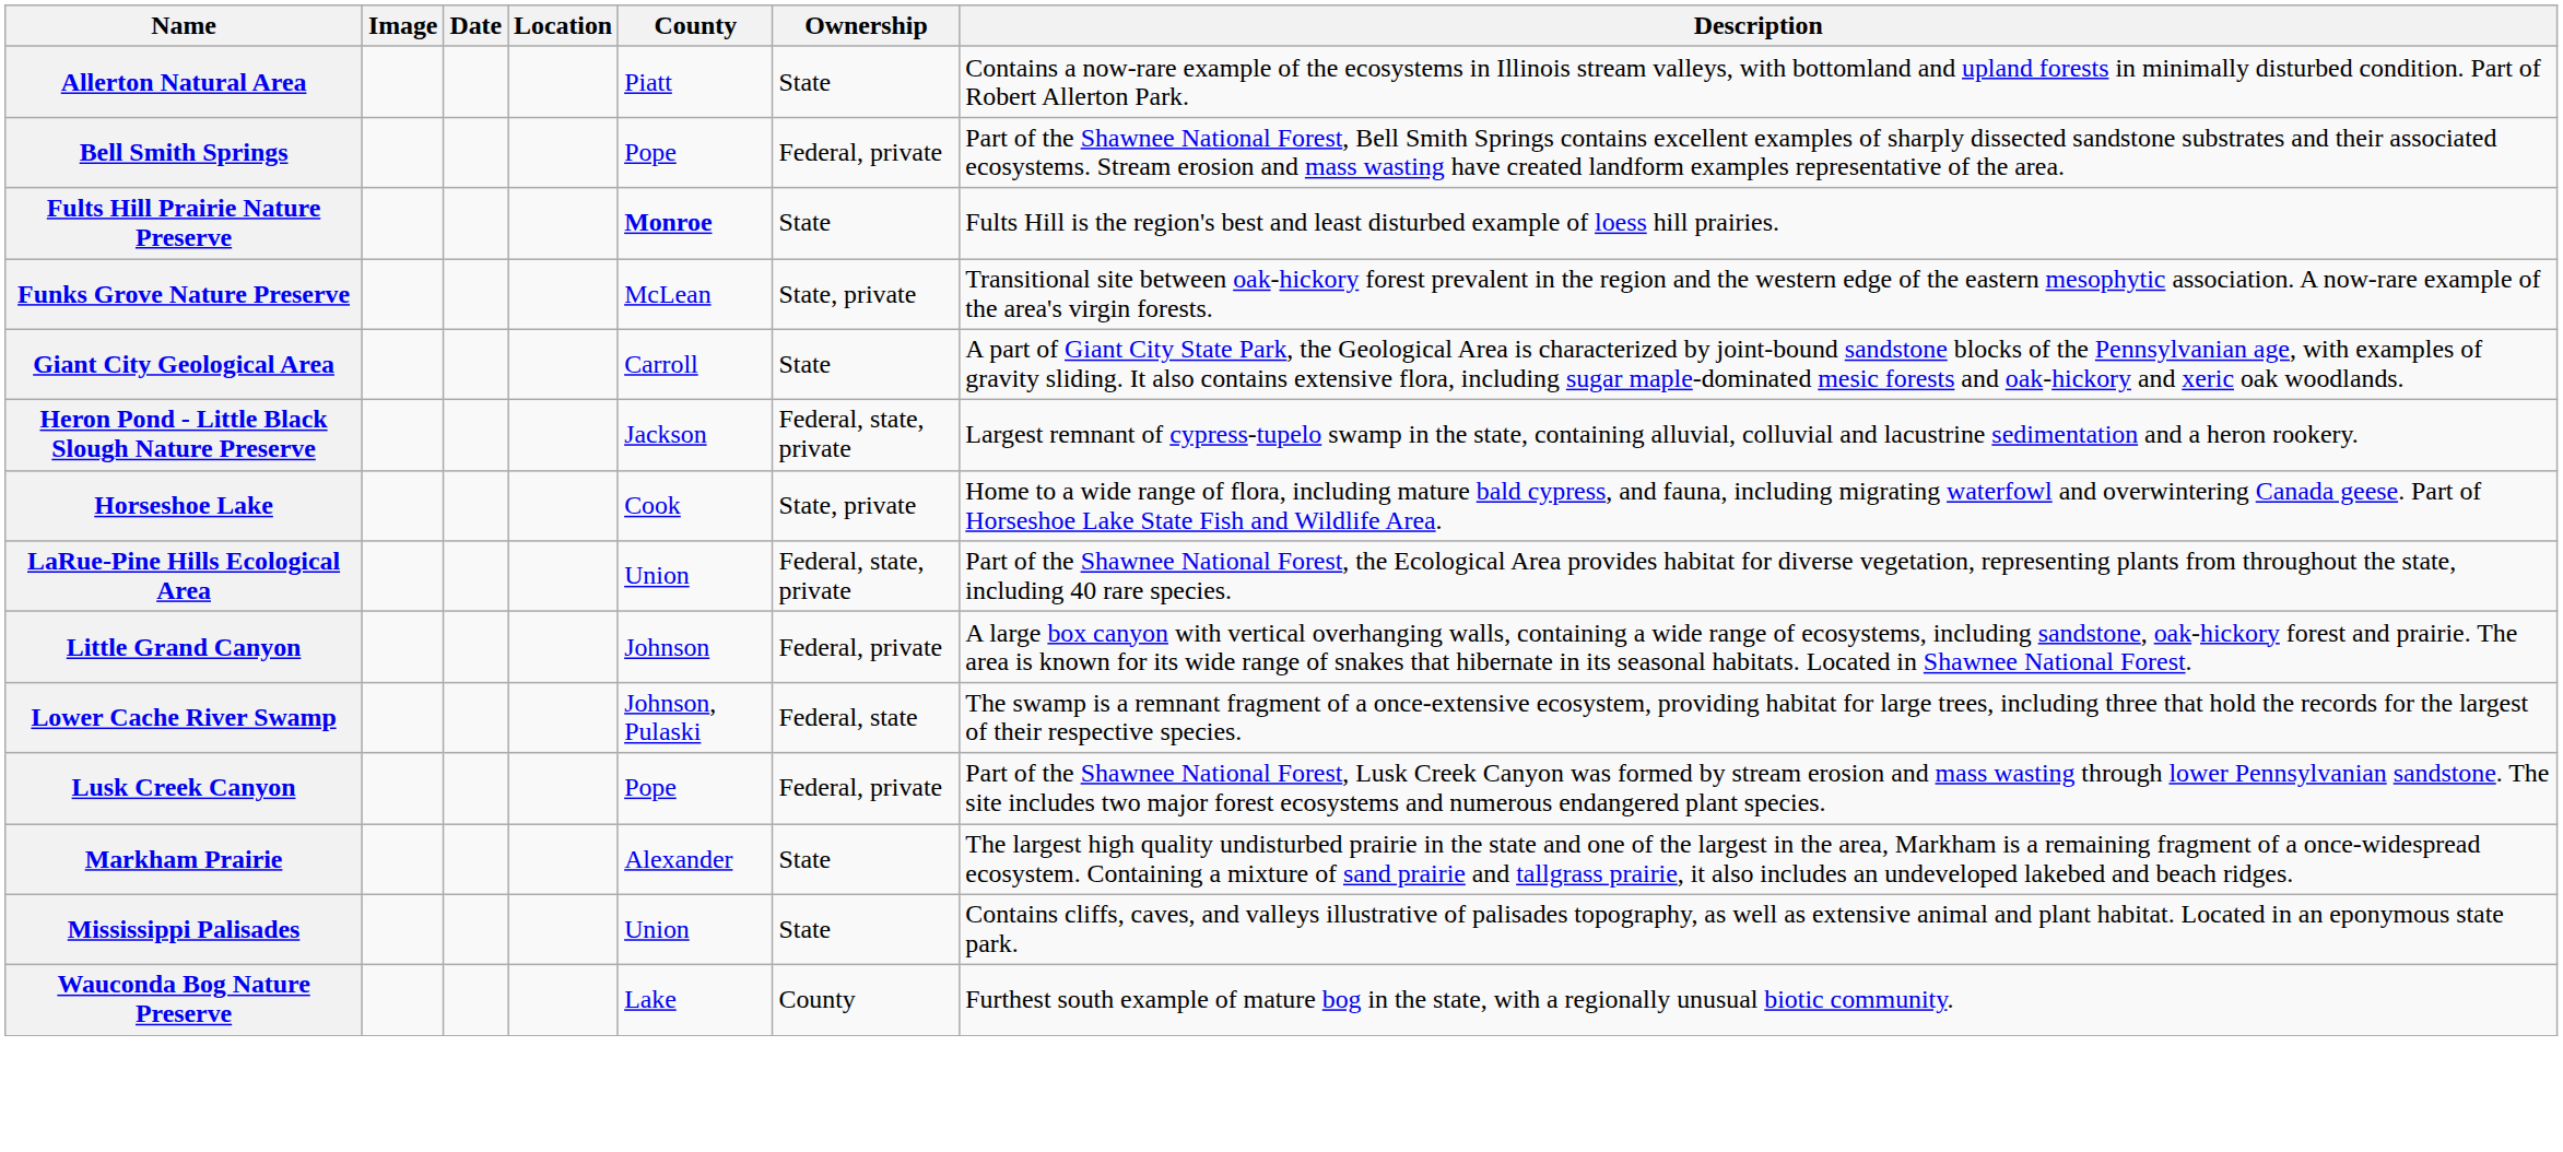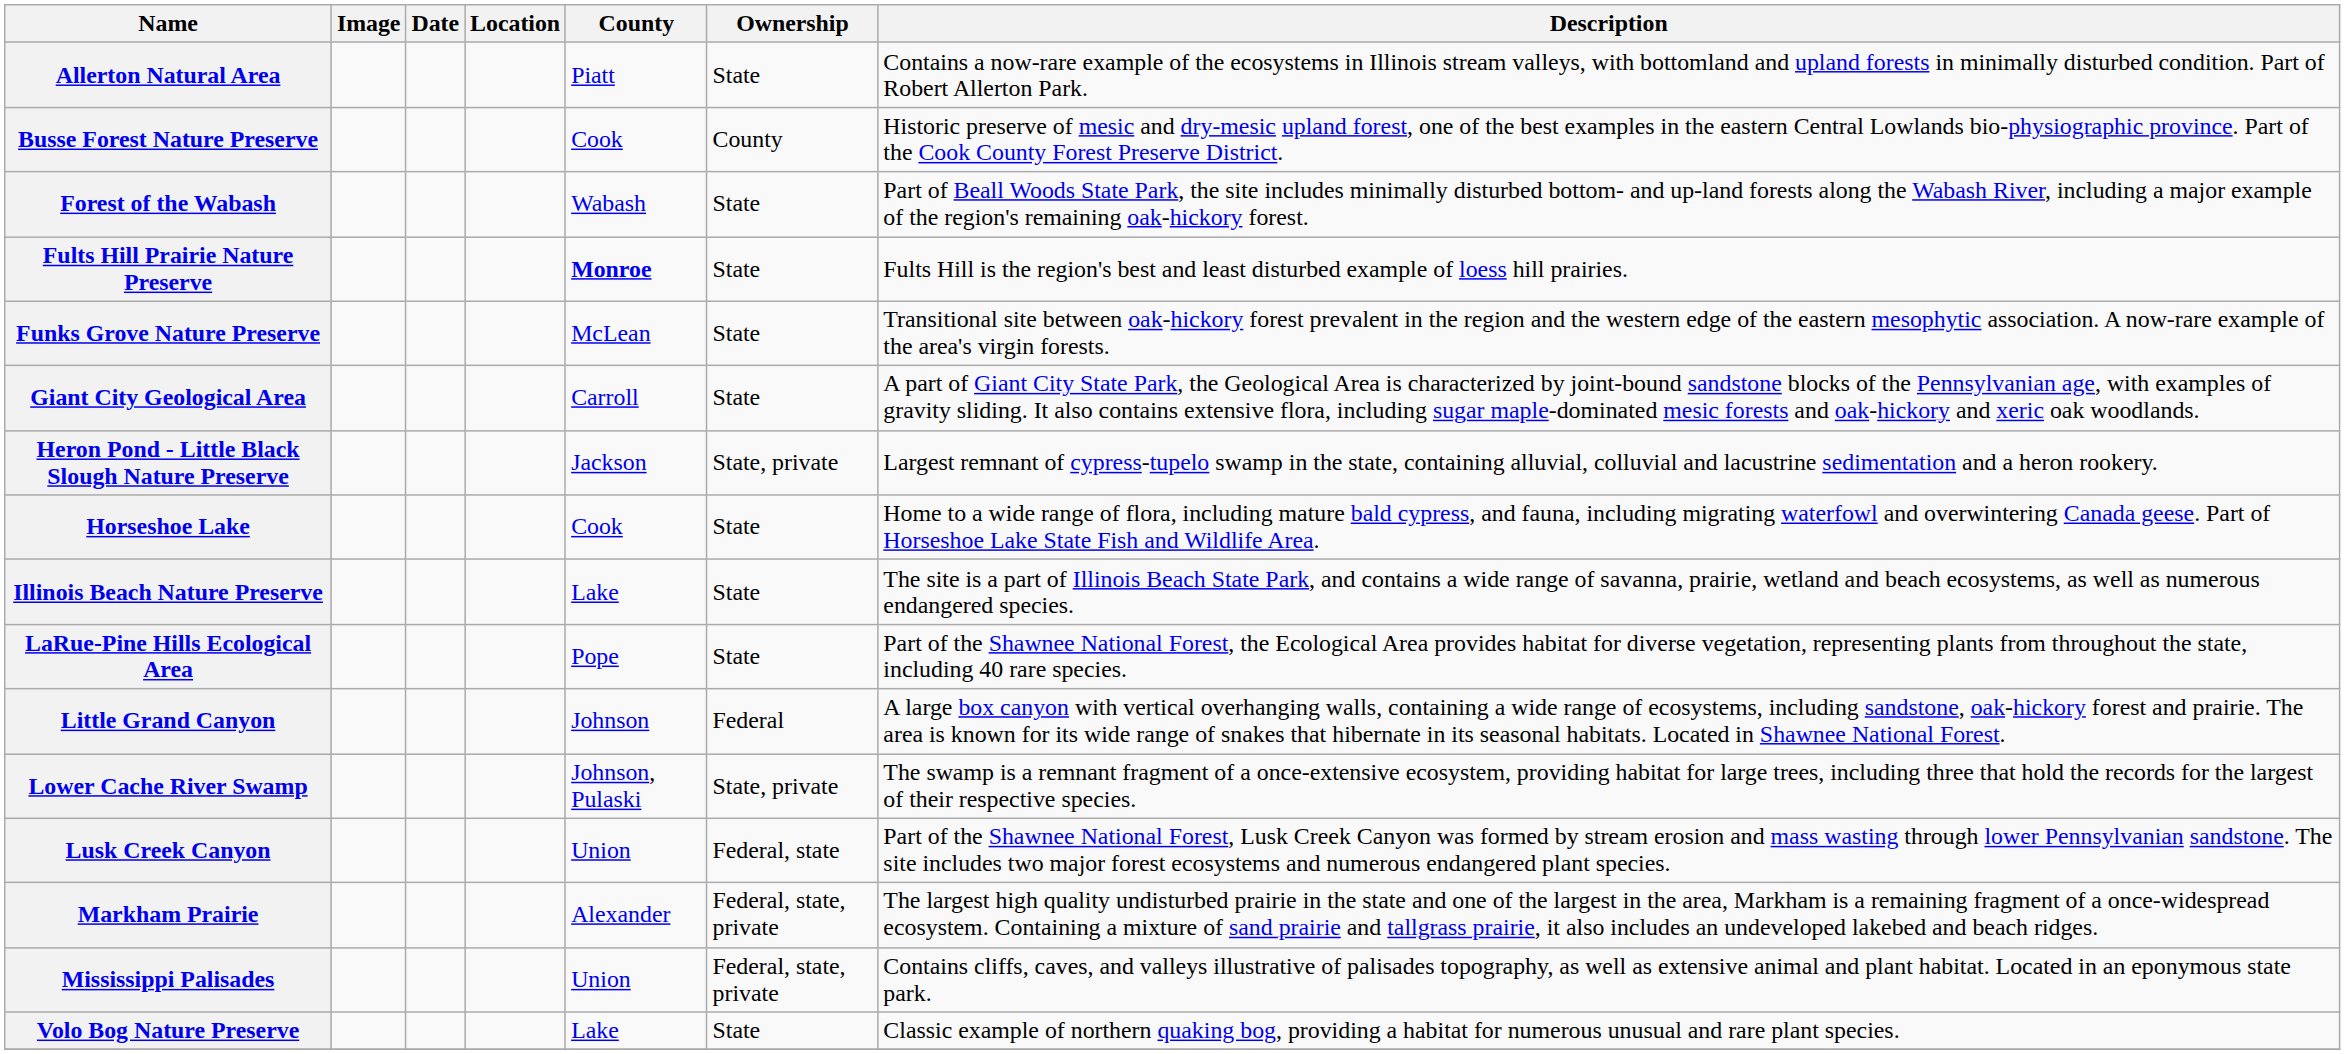- row: Bell Smith Springs | Pope | Federal, private | Part of the Shawnee National Forest, Bell Smith Springs contains excellent examples of sharply dissected sandstone substrates and their associated ecosystems. Stream erosion and mass wasting have created landform examples representative of the area.
+ row: Busse Forest Nature Preserve | Cook | County | Historic preserve of mesic and dry-mesic upland forest, one of the best examples in the eastern Central Lowlands bio-physiographic province. Part of the Cook County Forest Preserve District.
+ row: Forest of the Wabash | Wabash | State | Part of Beall Woods State Park, the site includes minimally disturbed bottom- and up-land forests along the Wabash River, including a major example of the region's remaining oak-hickory forest.
Funks Grove Nature Preserve | Ownership: State, private -> State
Heron Pond - Little Black Slough Nature Preserve | Ownership: Federal, state, private -> State, private
Horseshoe Lake | Ownership: State, private -> State
+ row: Illinois Beach Nature Preserve | Lake | State | The site is a part of Illinois Beach State Park, and contains a wide range of savanna, prairie, wetland and beach ecosystems, as well as numerous endangered species.
LaRue-Pine Hills Ecological Area | County: Union -> Pope
LaRue-Pine Hills Ecological Area | Ownership: Federal, state, private -> State
Little Grand Canyon | Ownership: Federal, private -> Federal
Lower Cache River Swamp | Ownership: Federal, state -> State, private
Lusk Creek Canyon | County: Pope -> Union
Lusk Creek Canyon | Ownership: Federal, private -> Federal, state
Markham Prairie | Ownership: State -> Federal, state, private
Mississippi Palisades | Ownership: State -> Federal, state, private
+ row: Volo Bog Nature Preserve | Lake | State | Classic example of northern quaking bog, providing a habitat for numerous unusual and rare plant species.
- row: Wauconda Bog Nature Preserve | Lake | County | Furthest south example of mature bog in the state, with a regionally unusual biotic community.
